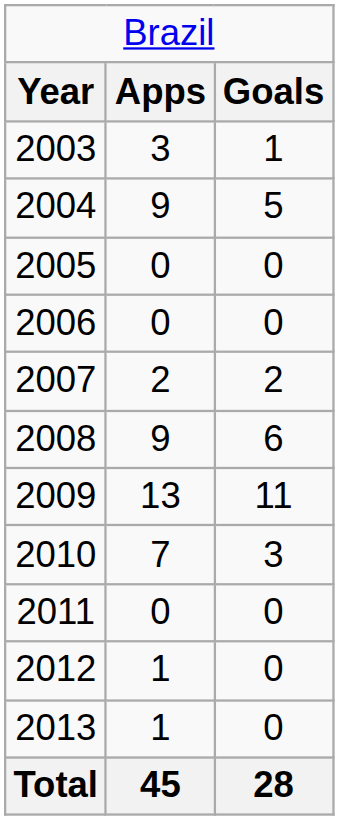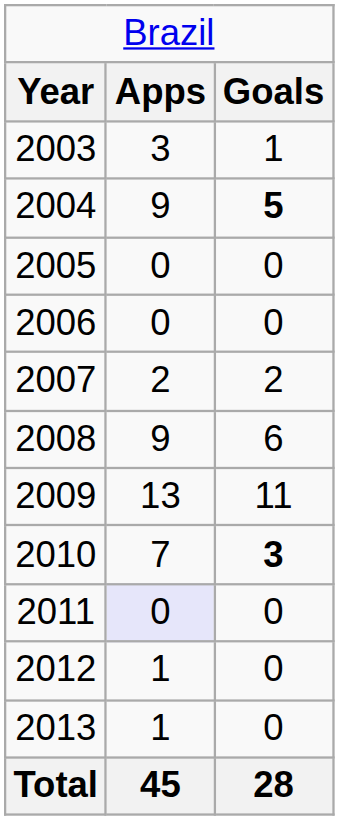2004 | column 3: normal -> bold
2010 | column 3: normal -> bold
2011 | column 2: no background -> lavender background
